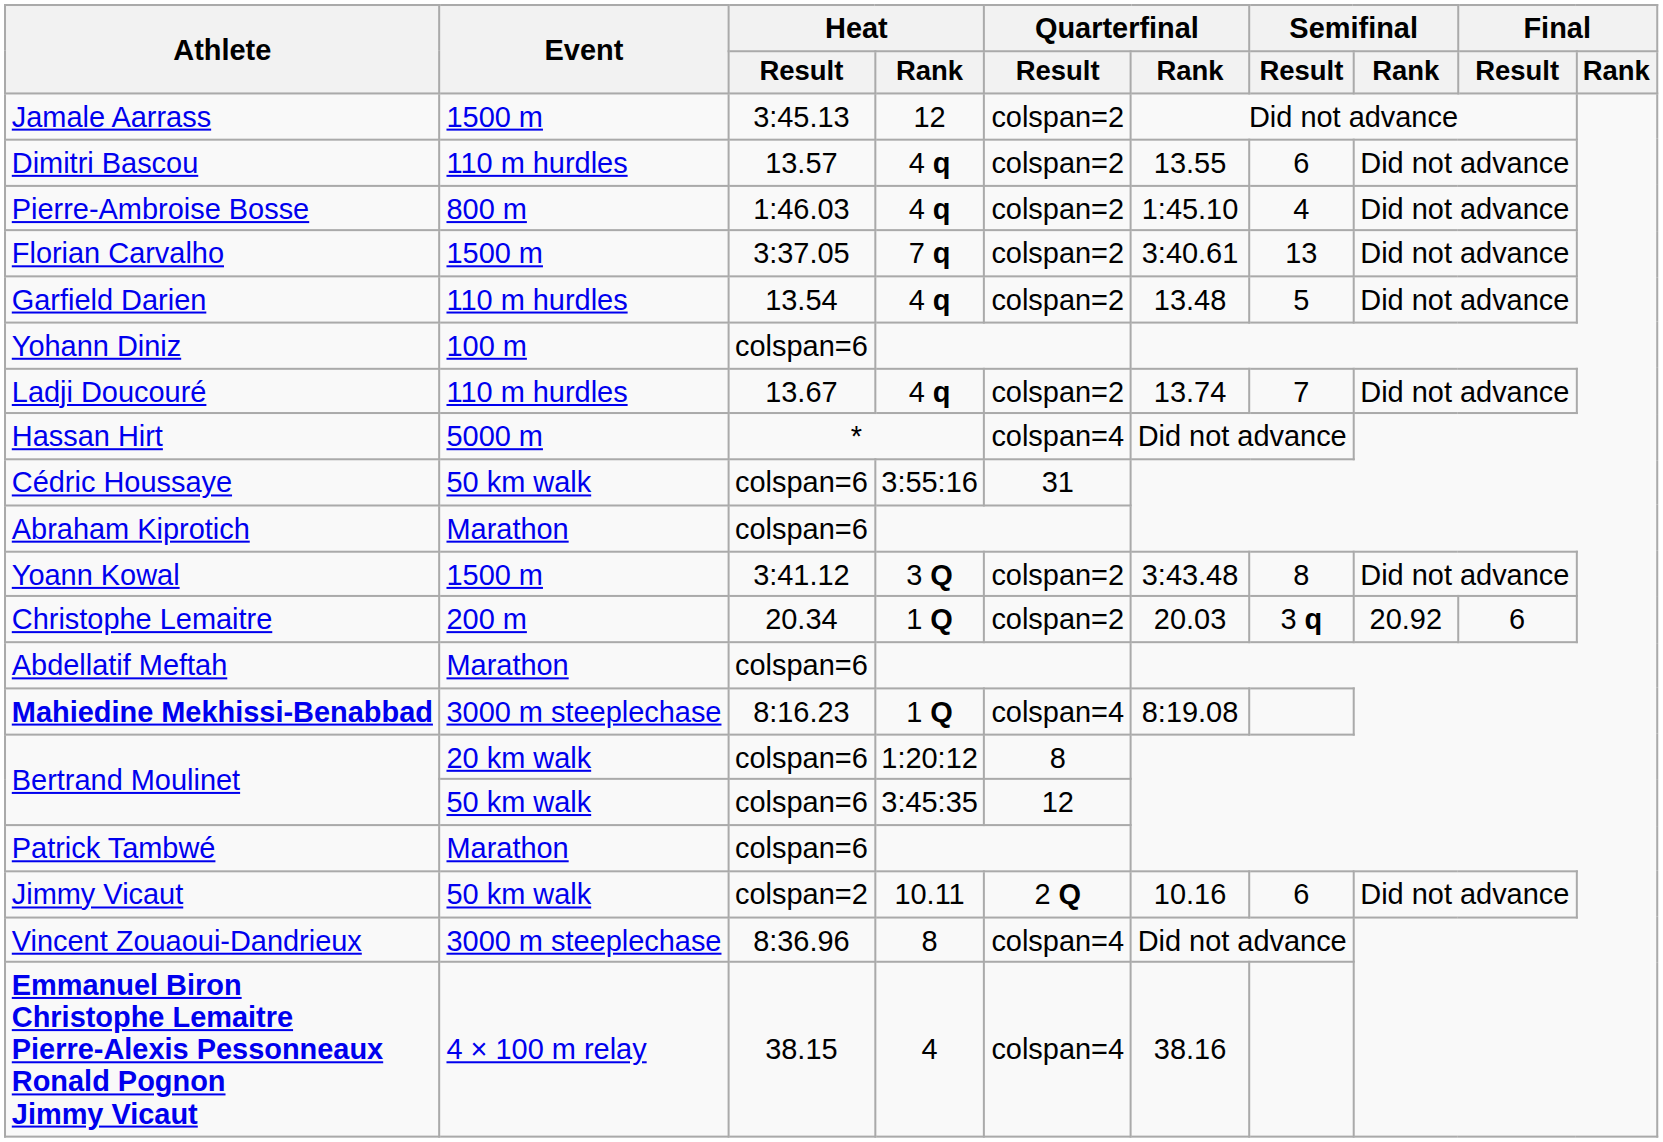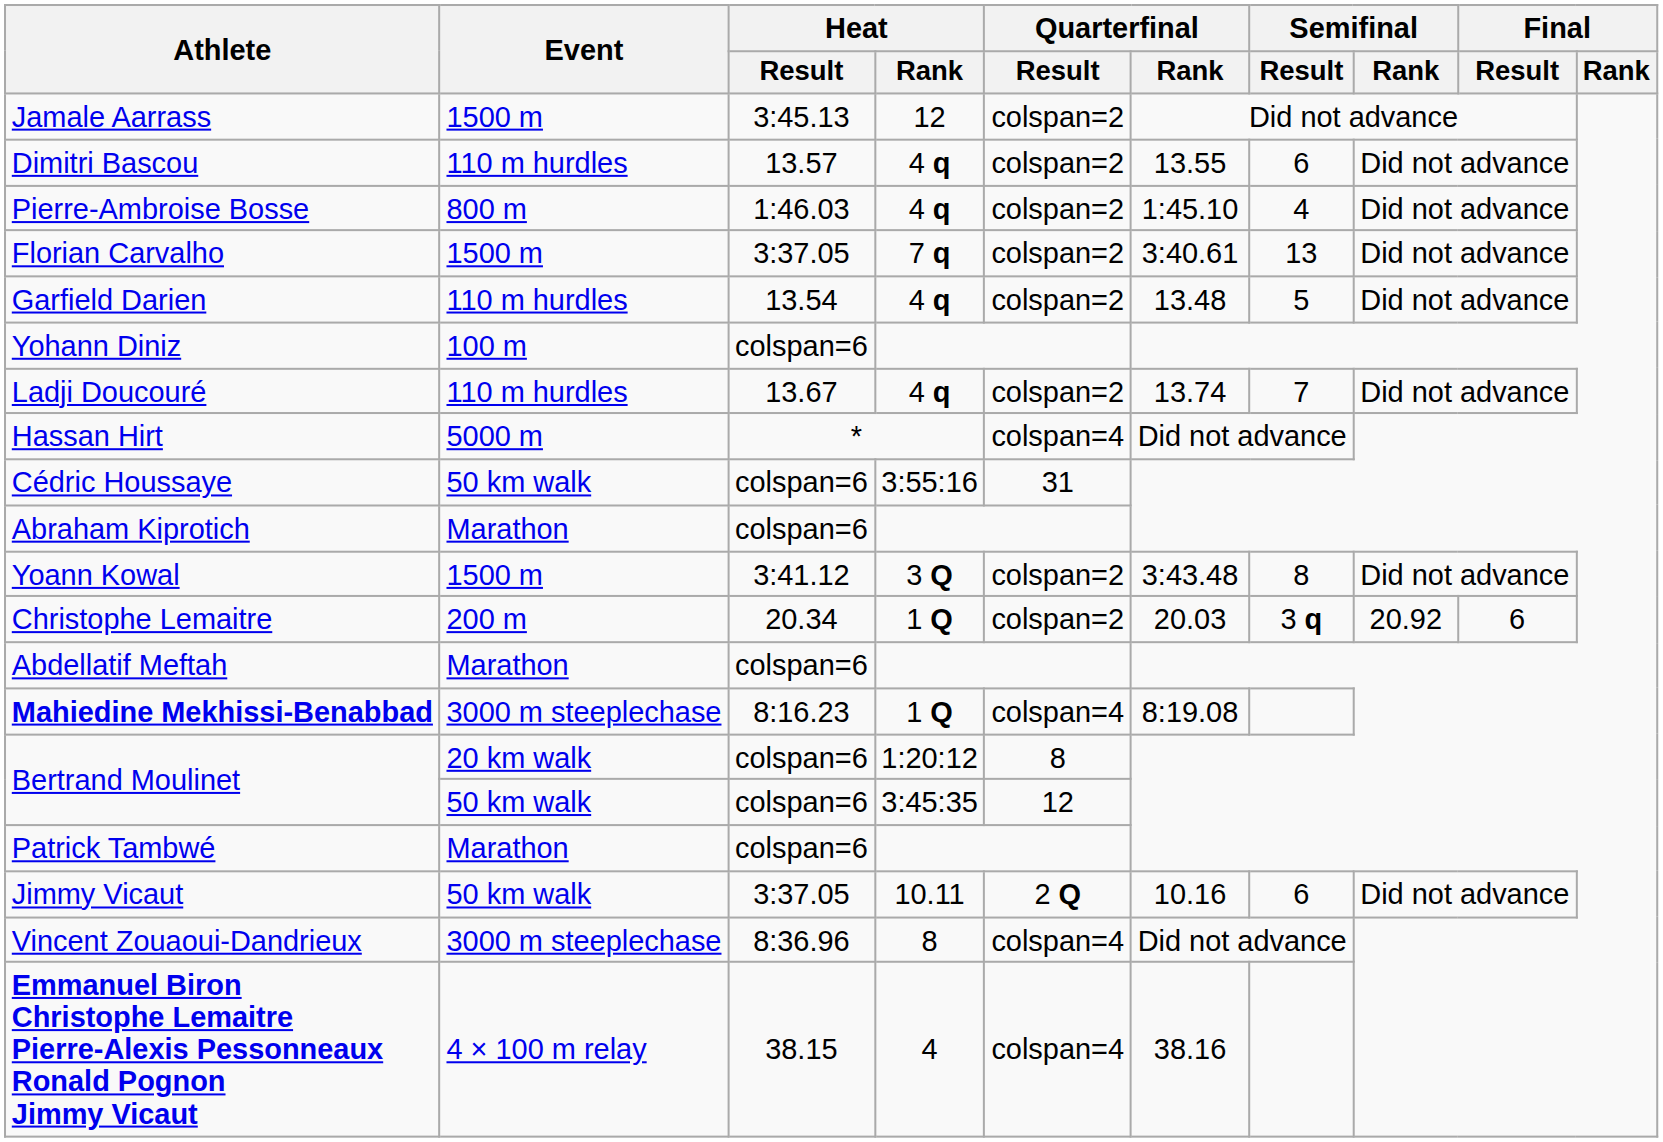Jimmy Vicaut | Heat / Result: colspan=2 -> 3:37.05
